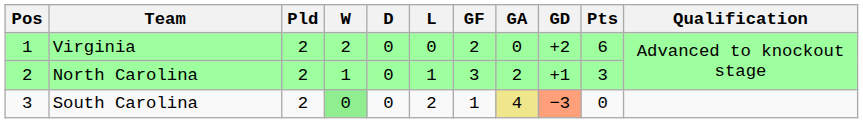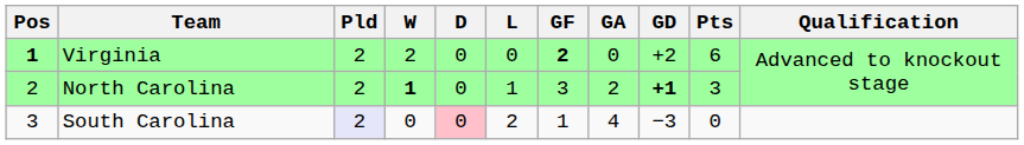Virginia | Pos: normal -> bold
Virginia | GF: normal -> bold
North Carolina | W: normal -> bold
North Carolina | GD: normal -> bold
South Carolina | Pld: no background -> lavender background
South Carolina | W: lightgreen background -> no background
South Carolina | D: no background -> pink background
South Carolina | GA: khaki background -> no background
South Carolina | GD: lightsalmon background -> no background
